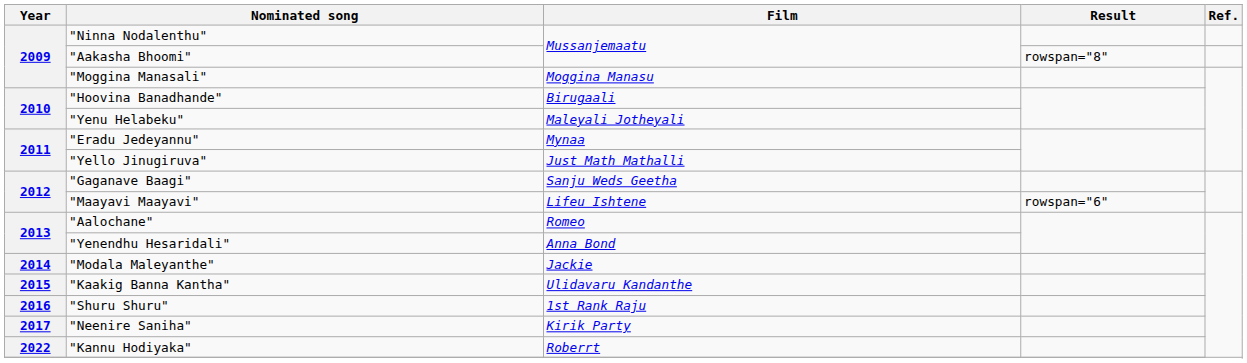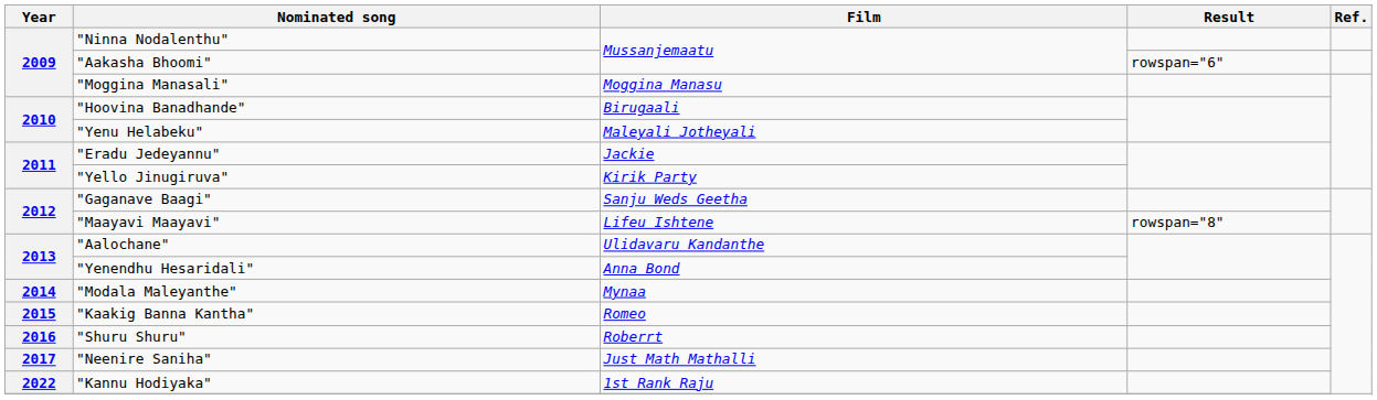"Aakasha Bhoomi" | Result: rowspan="8" -> rowspan="6"
"Eradu Jedeyannu" | Film: Mynaa -> Jackie
"Yello Jinugiruva" | Film: Just Math Mathalli -> Kirik Party
"Maayavi Maayavi" | Result: rowspan="6" -> rowspan="8"
"Aalochane" | Film: Romeo -> Ulidavaru Kandanthe
"Modala Maleyanthe" | Film: Jackie -> Mynaa
"Kaakig Banna Kantha" | Film: Ulidavaru Kandanthe -> Romeo
"Shuru Shuru" | Film: 1st Rank Raju -> Roberrt
"Neenire Saniha" | Film: Kirik Party -> Just Math Mathalli
"Kannu Hodiyaka" | Film: Roberrt -> 1st Rank Raju
